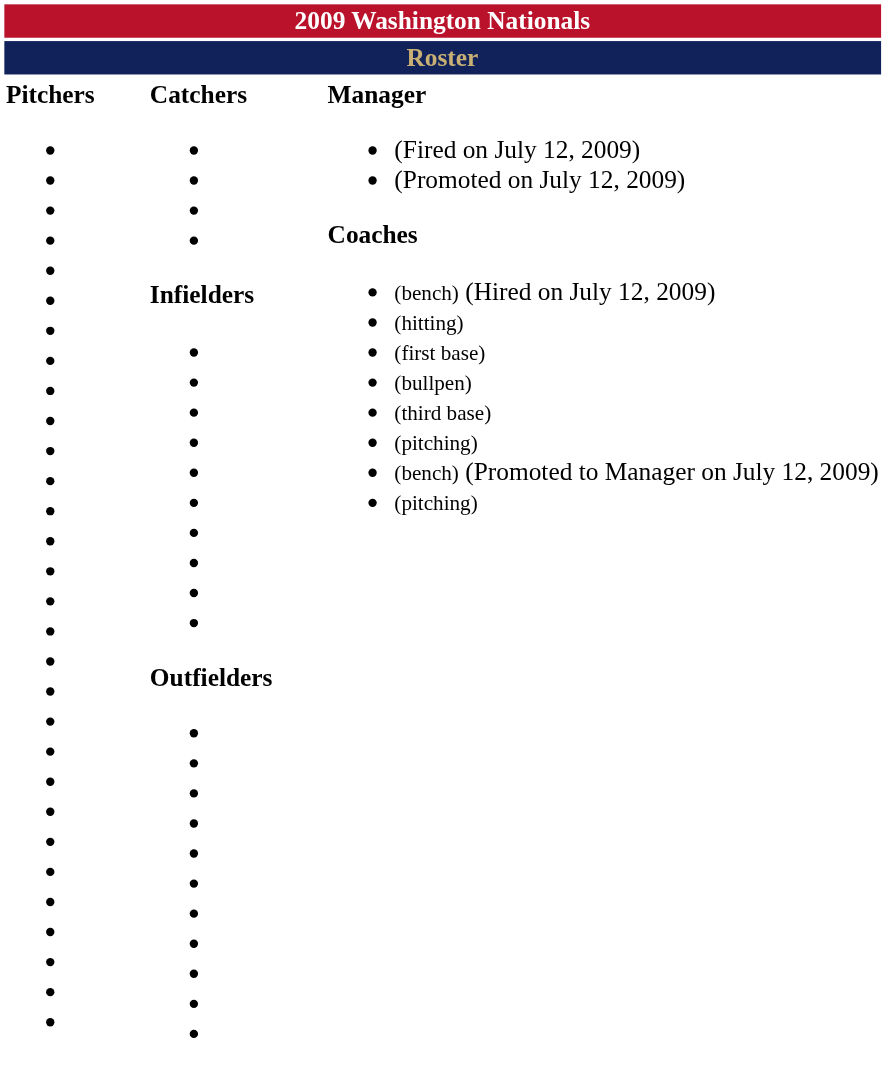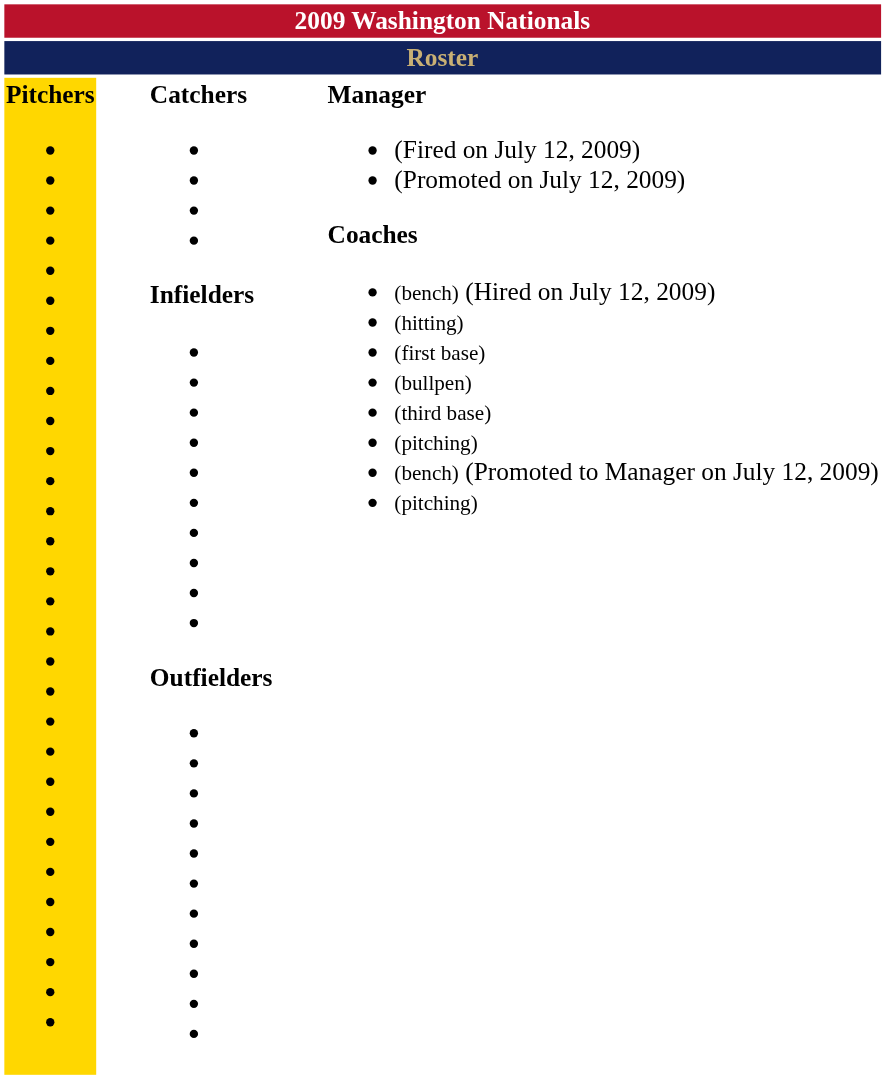Pitchers | column 1: no background -> gold background
